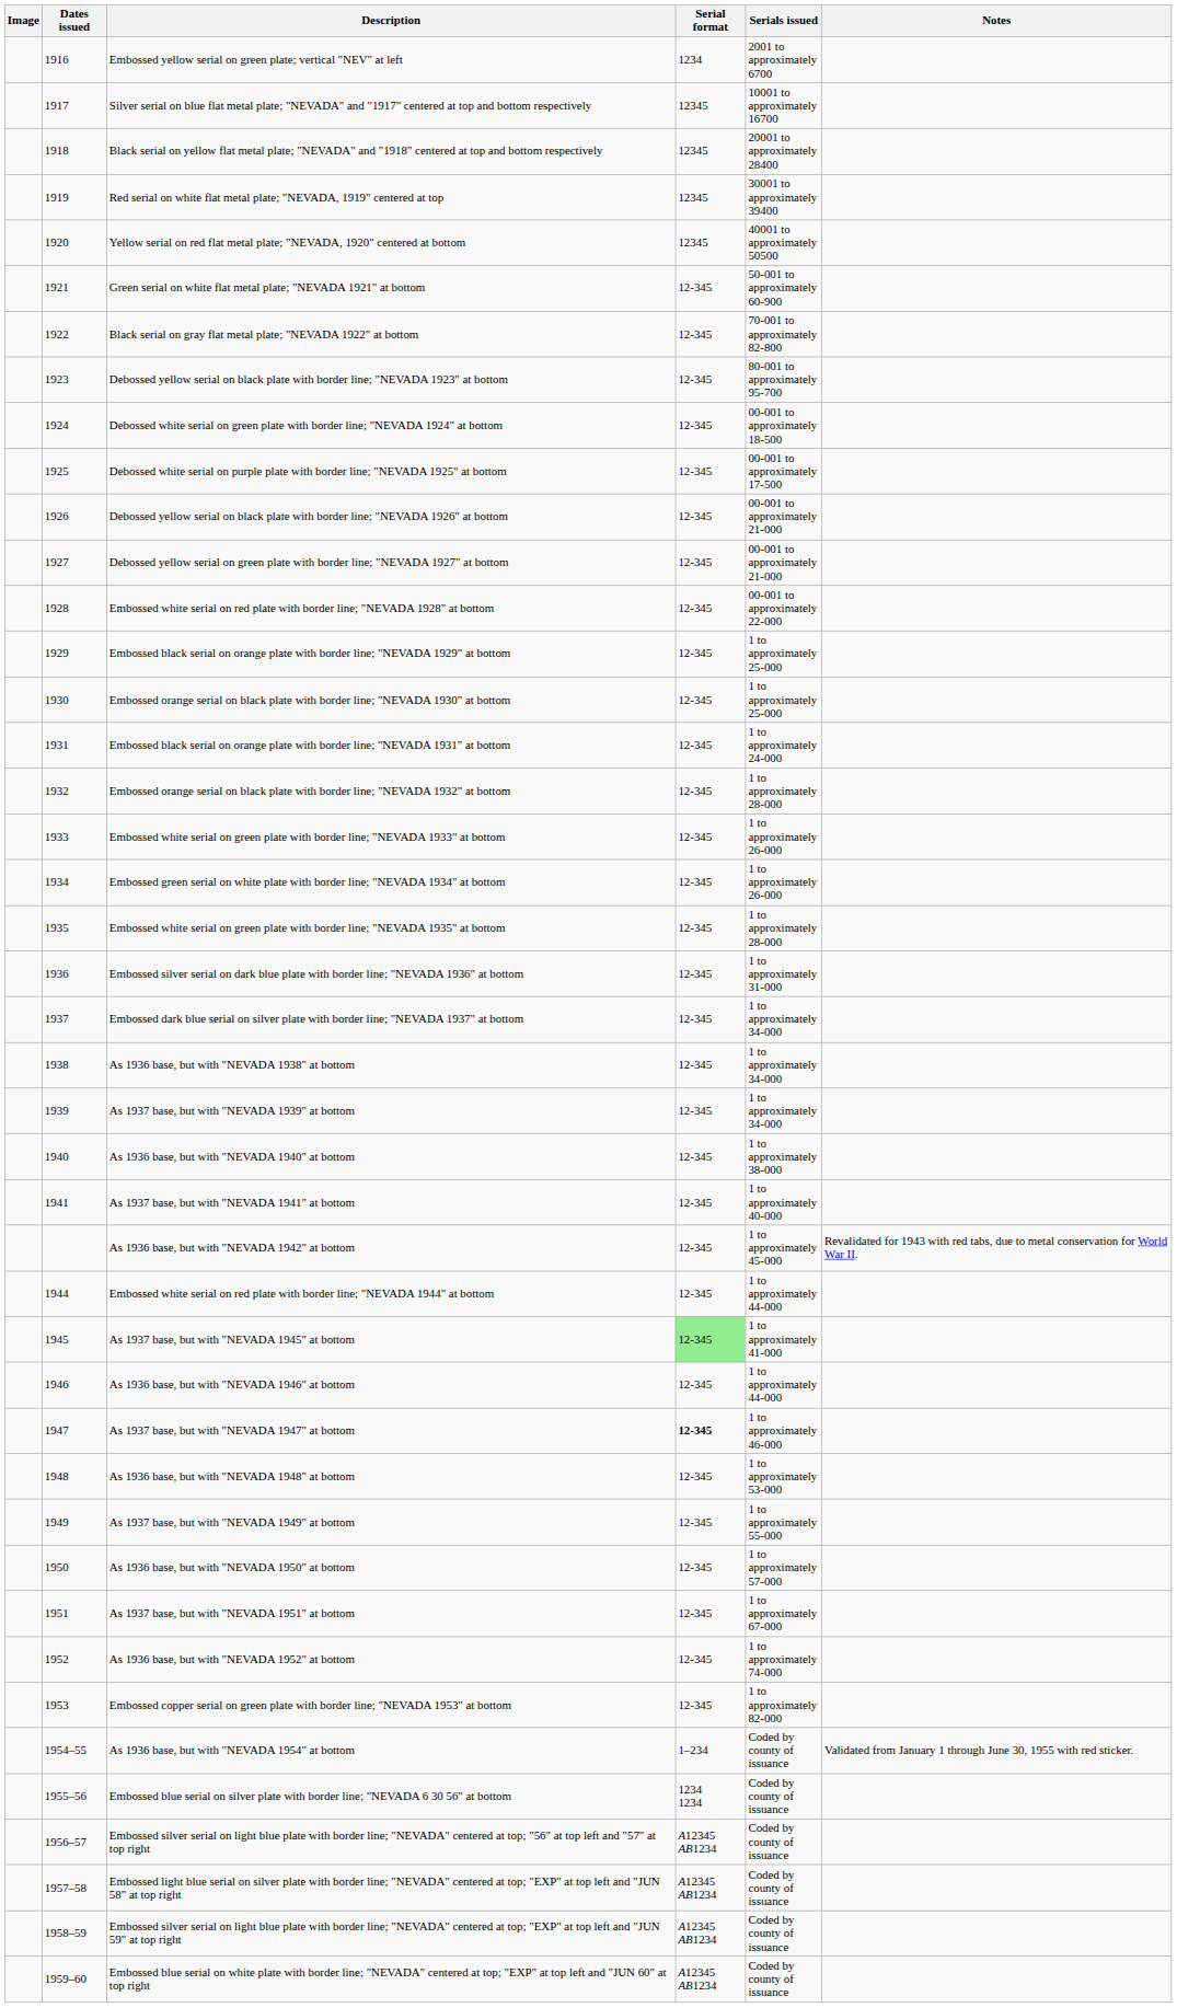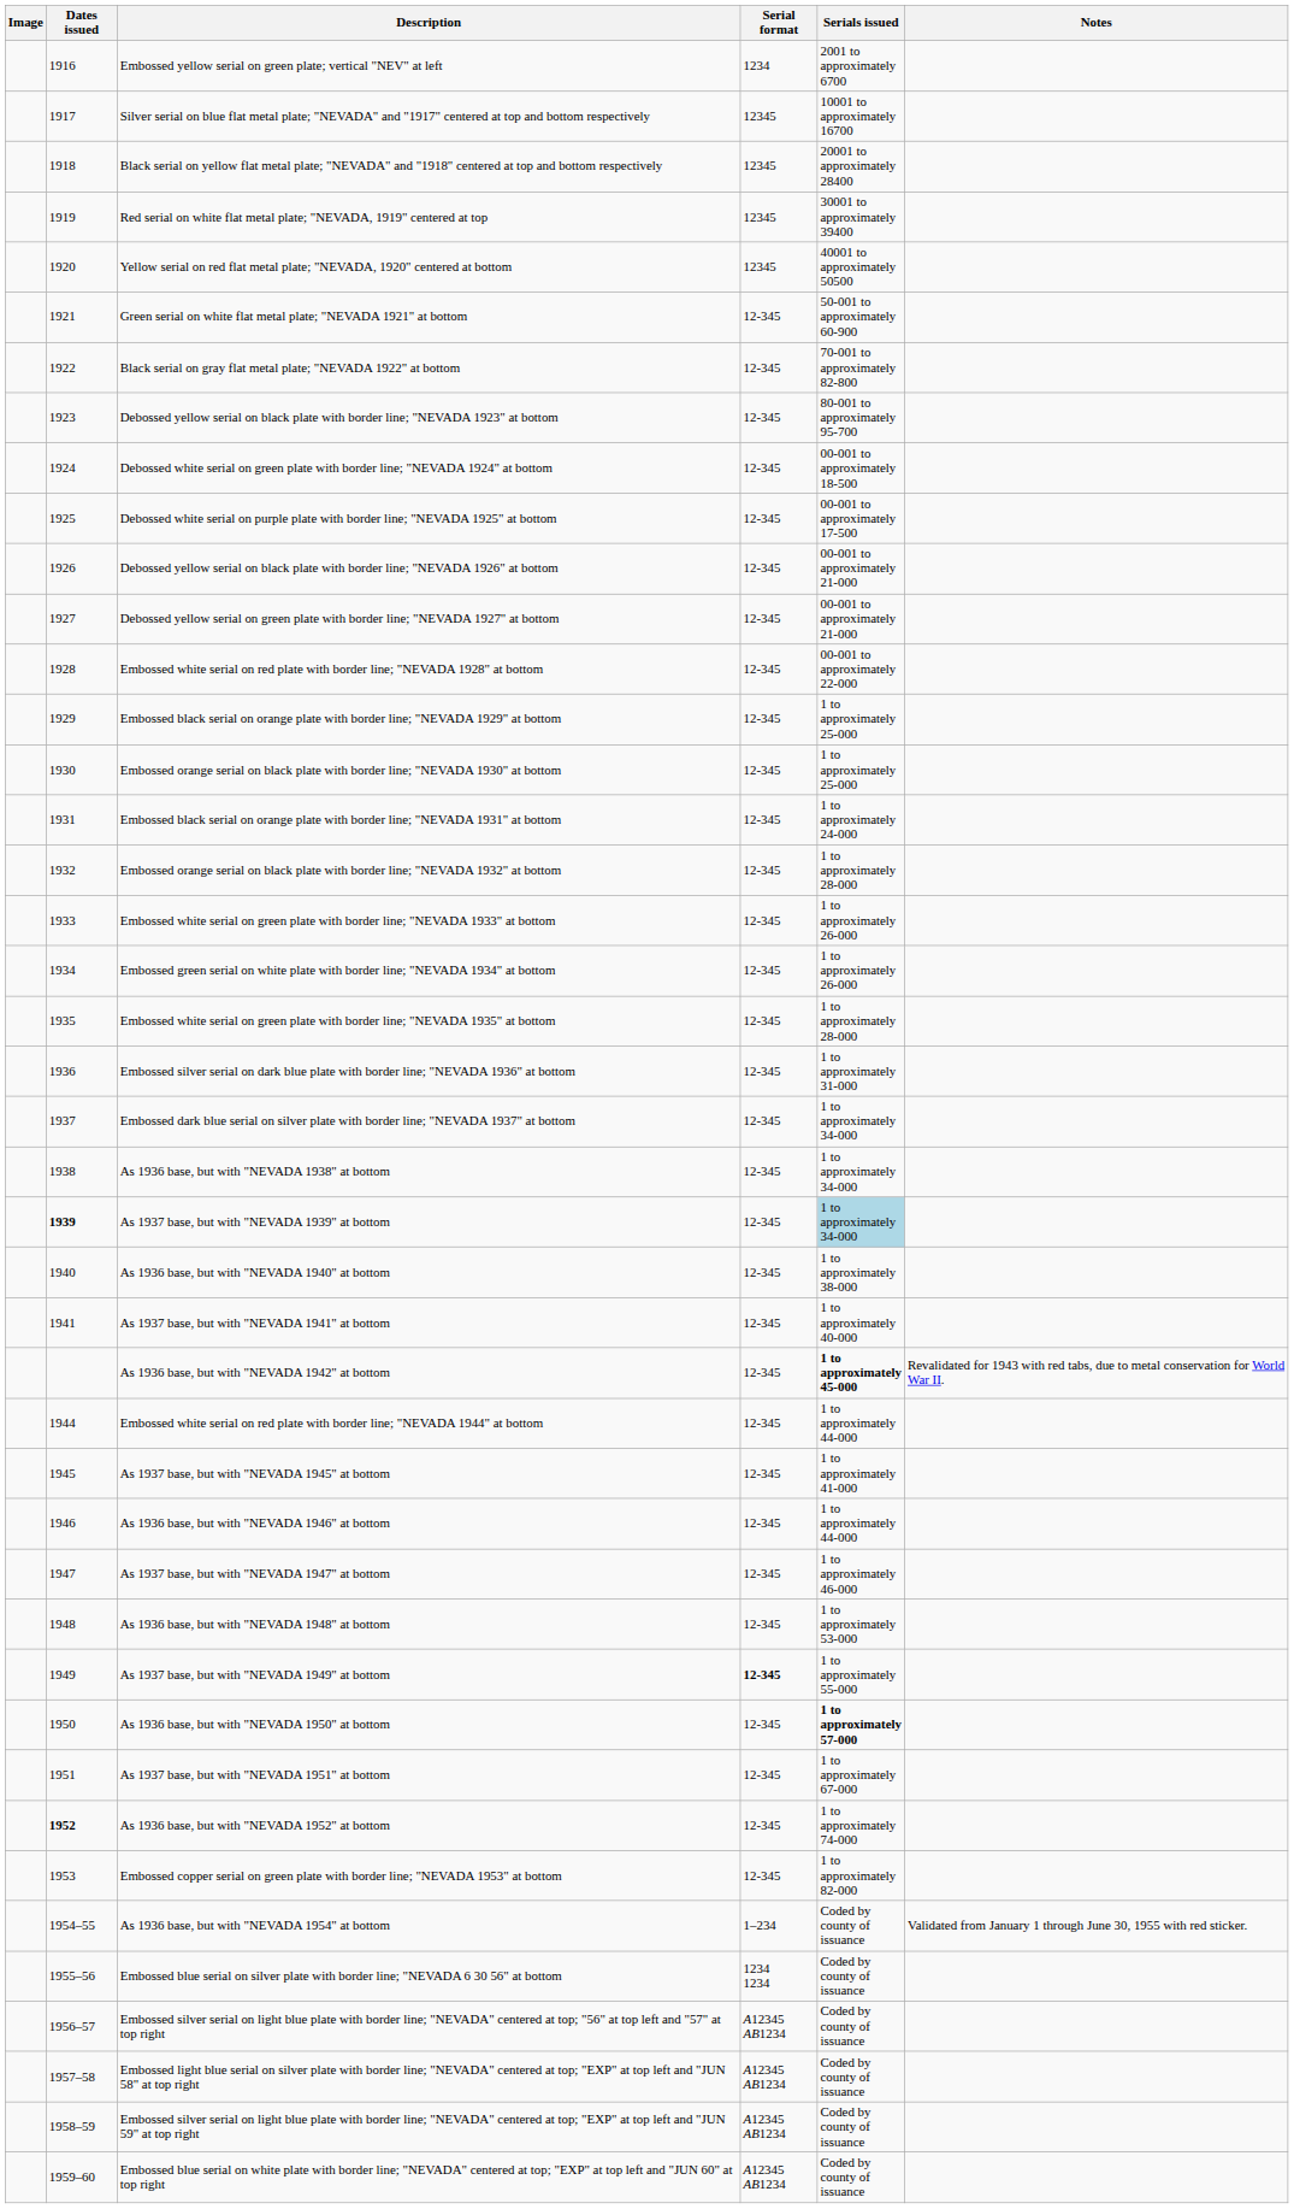As 1937 base, but with "NEVADA 1939" at bottom | Dates issued: normal -> bold
As 1937 base, but with "NEVADA 1939" at bottom | Serials issued: no background -> lightblue background
As 1936 base, but with "NEVADA 1942" at bottom | Serials issued: normal -> bold
As 1937 base, but with "NEVADA 1945" at bottom | Serial format: lightgreen background -> no background
As 1937 base, but with "NEVADA 1947" at bottom | Serial format: bold -> normal
As 1937 base, but with "NEVADA 1949" at bottom | Serial format: normal -> bold
As 1936 base, but with "NEVADA 1950" at bottom | Serials issued: normal -> bold
As 1936 base, but with "NEVADA 1952" at bottom | Dates issued: normal -> bold
